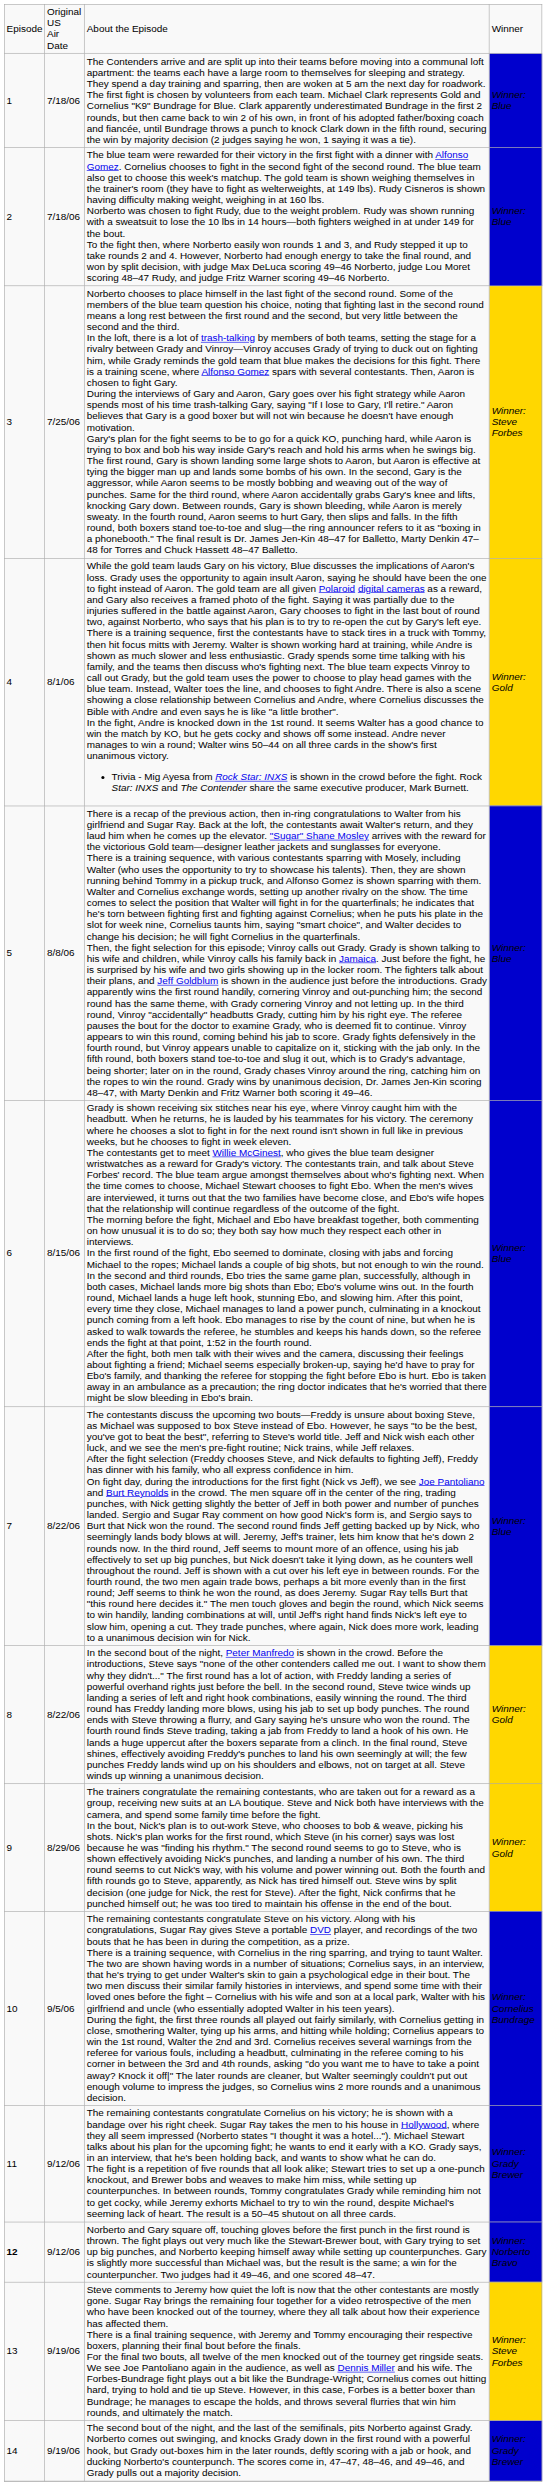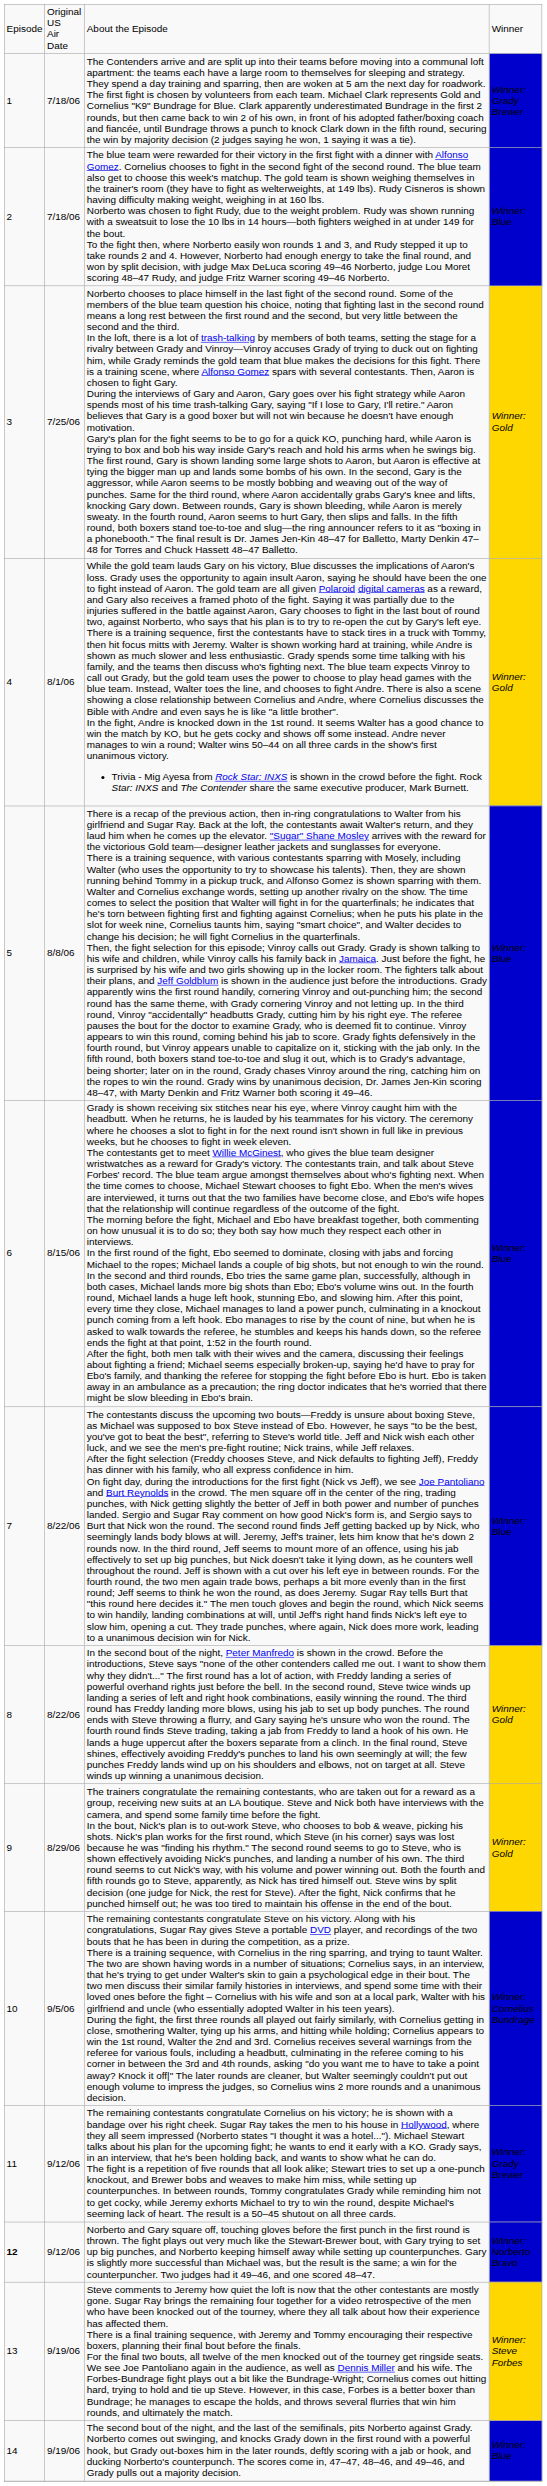row 2 | column 4: Winner: Blue -> Winner: Grady Brewer
row 4 | column 4: Winner: Steve Forbes -> Winner: Gold
row 15 | column 4: Winner: Grady Brewer -> Winner: Blue
